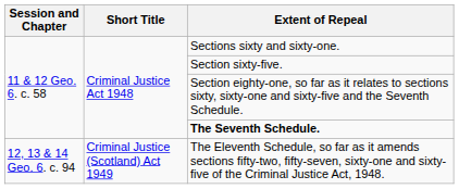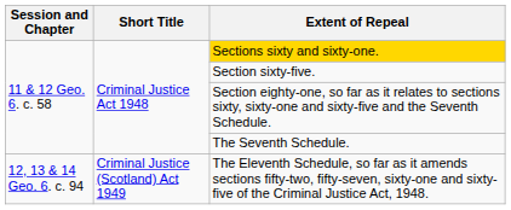Sections sixty and sixty-one. | Extent of Repeal: no background -> gold background
The Seventh Schedule. | Extent of Repeal: bold -> normal
